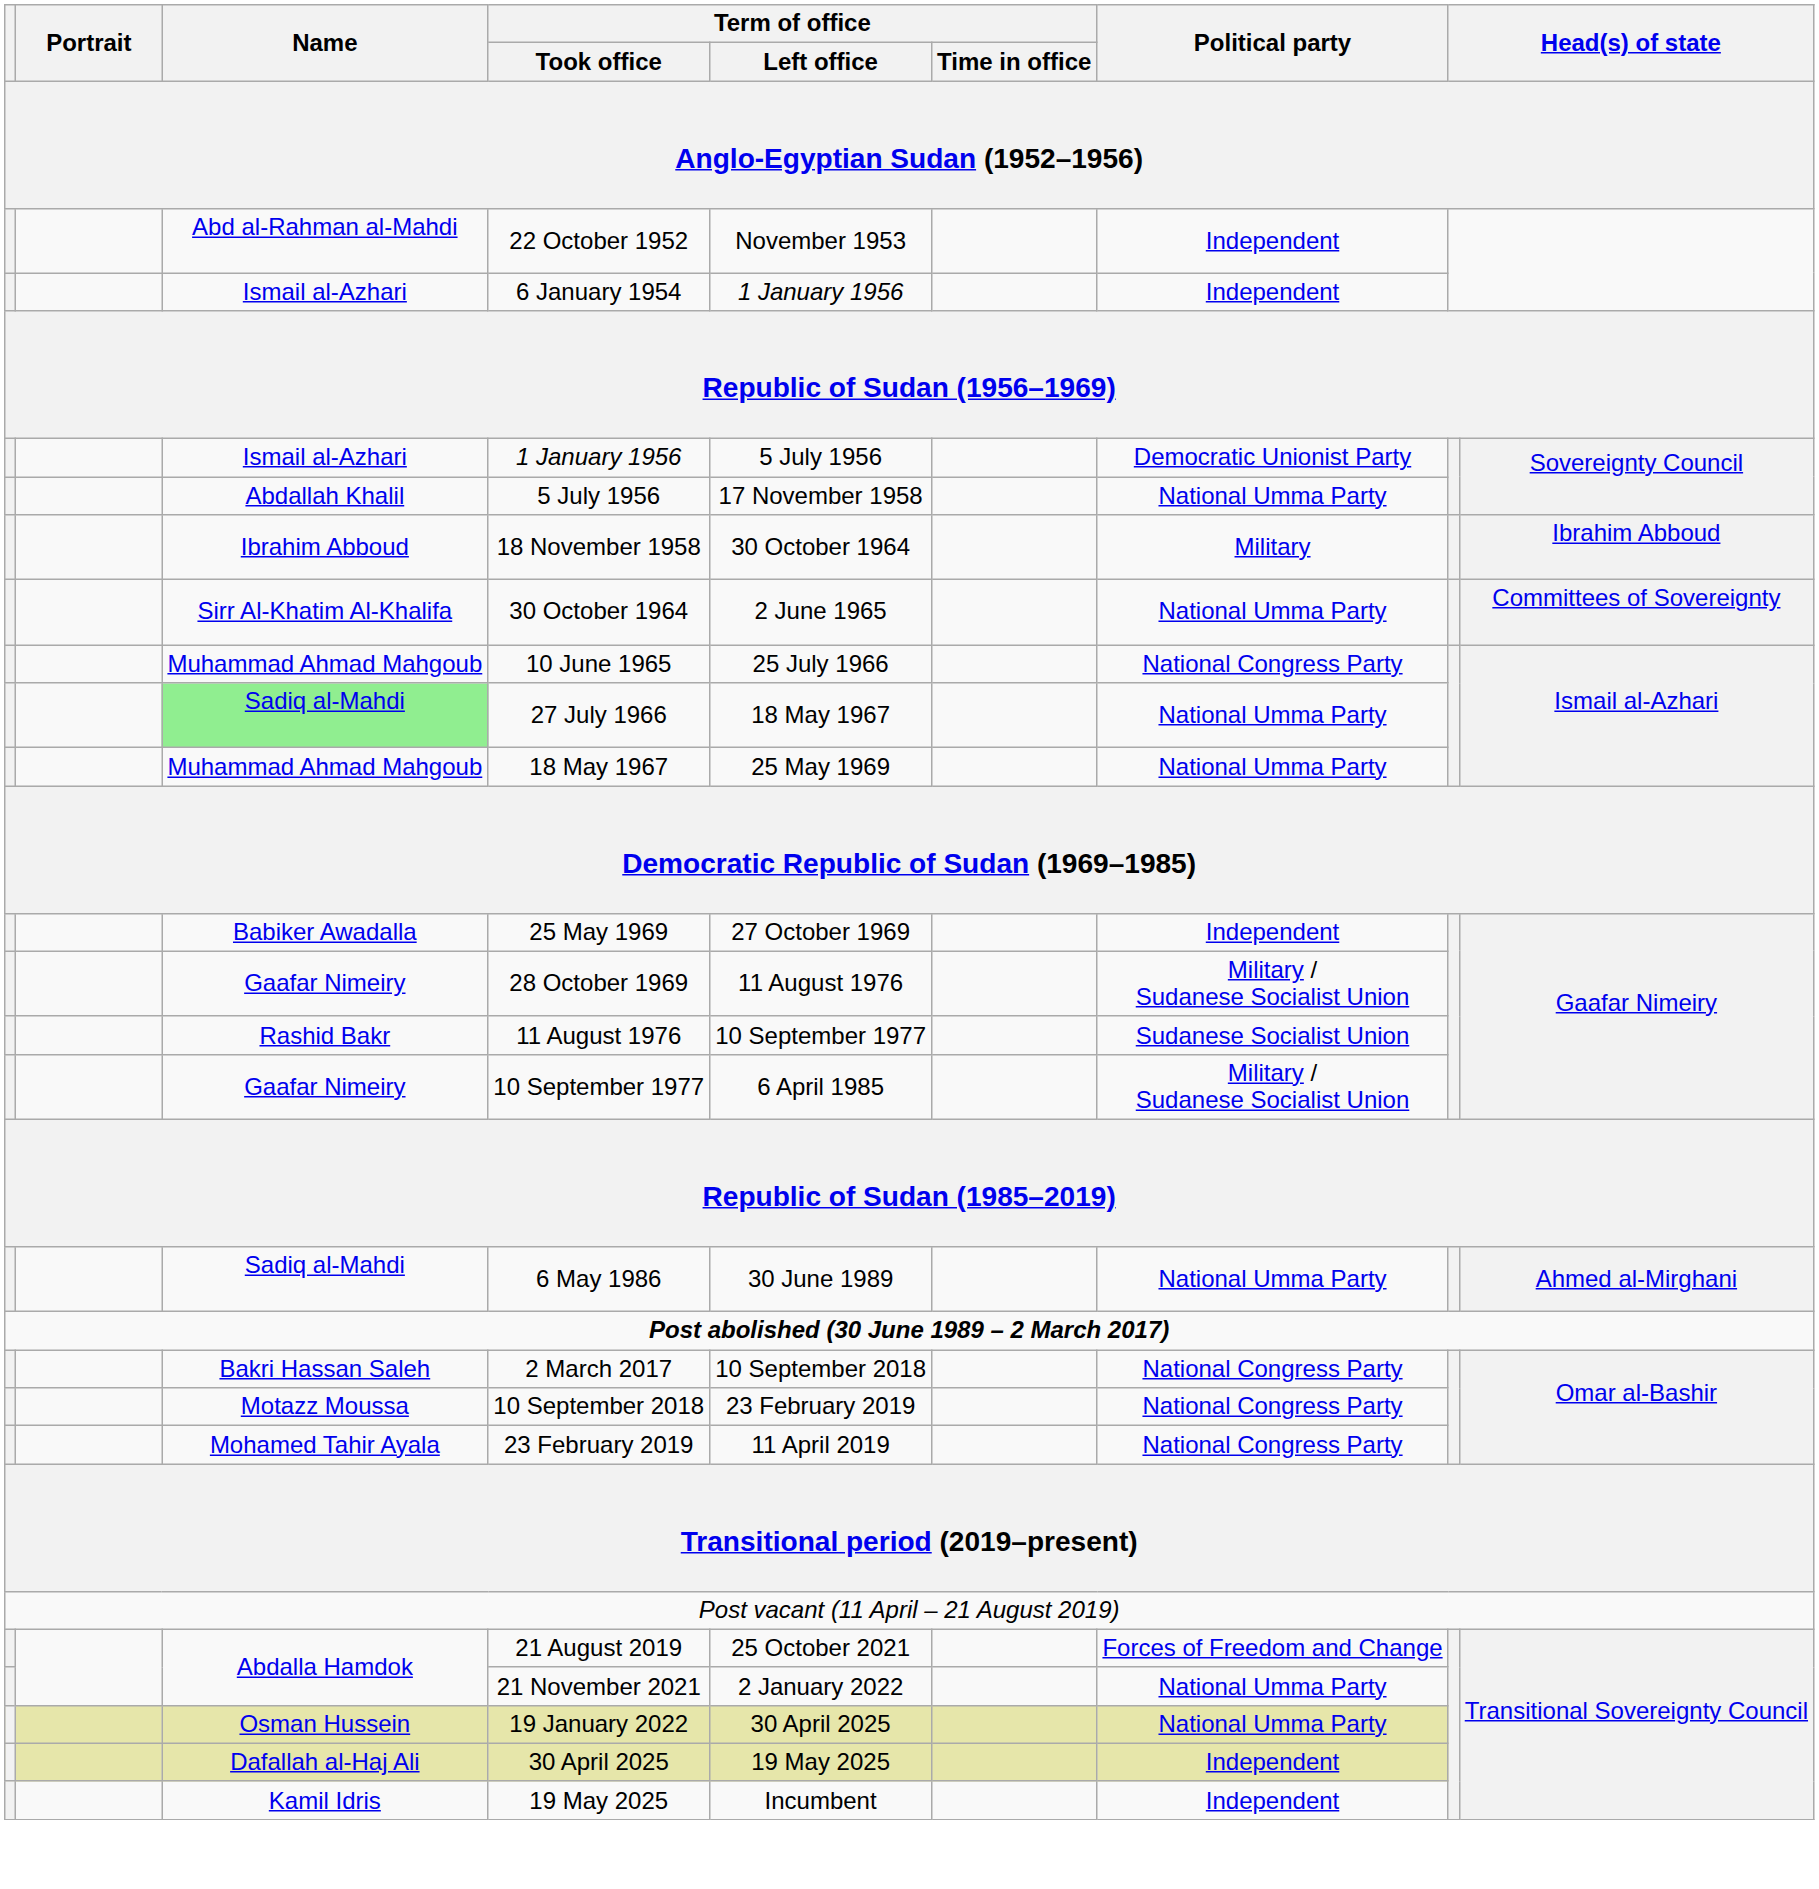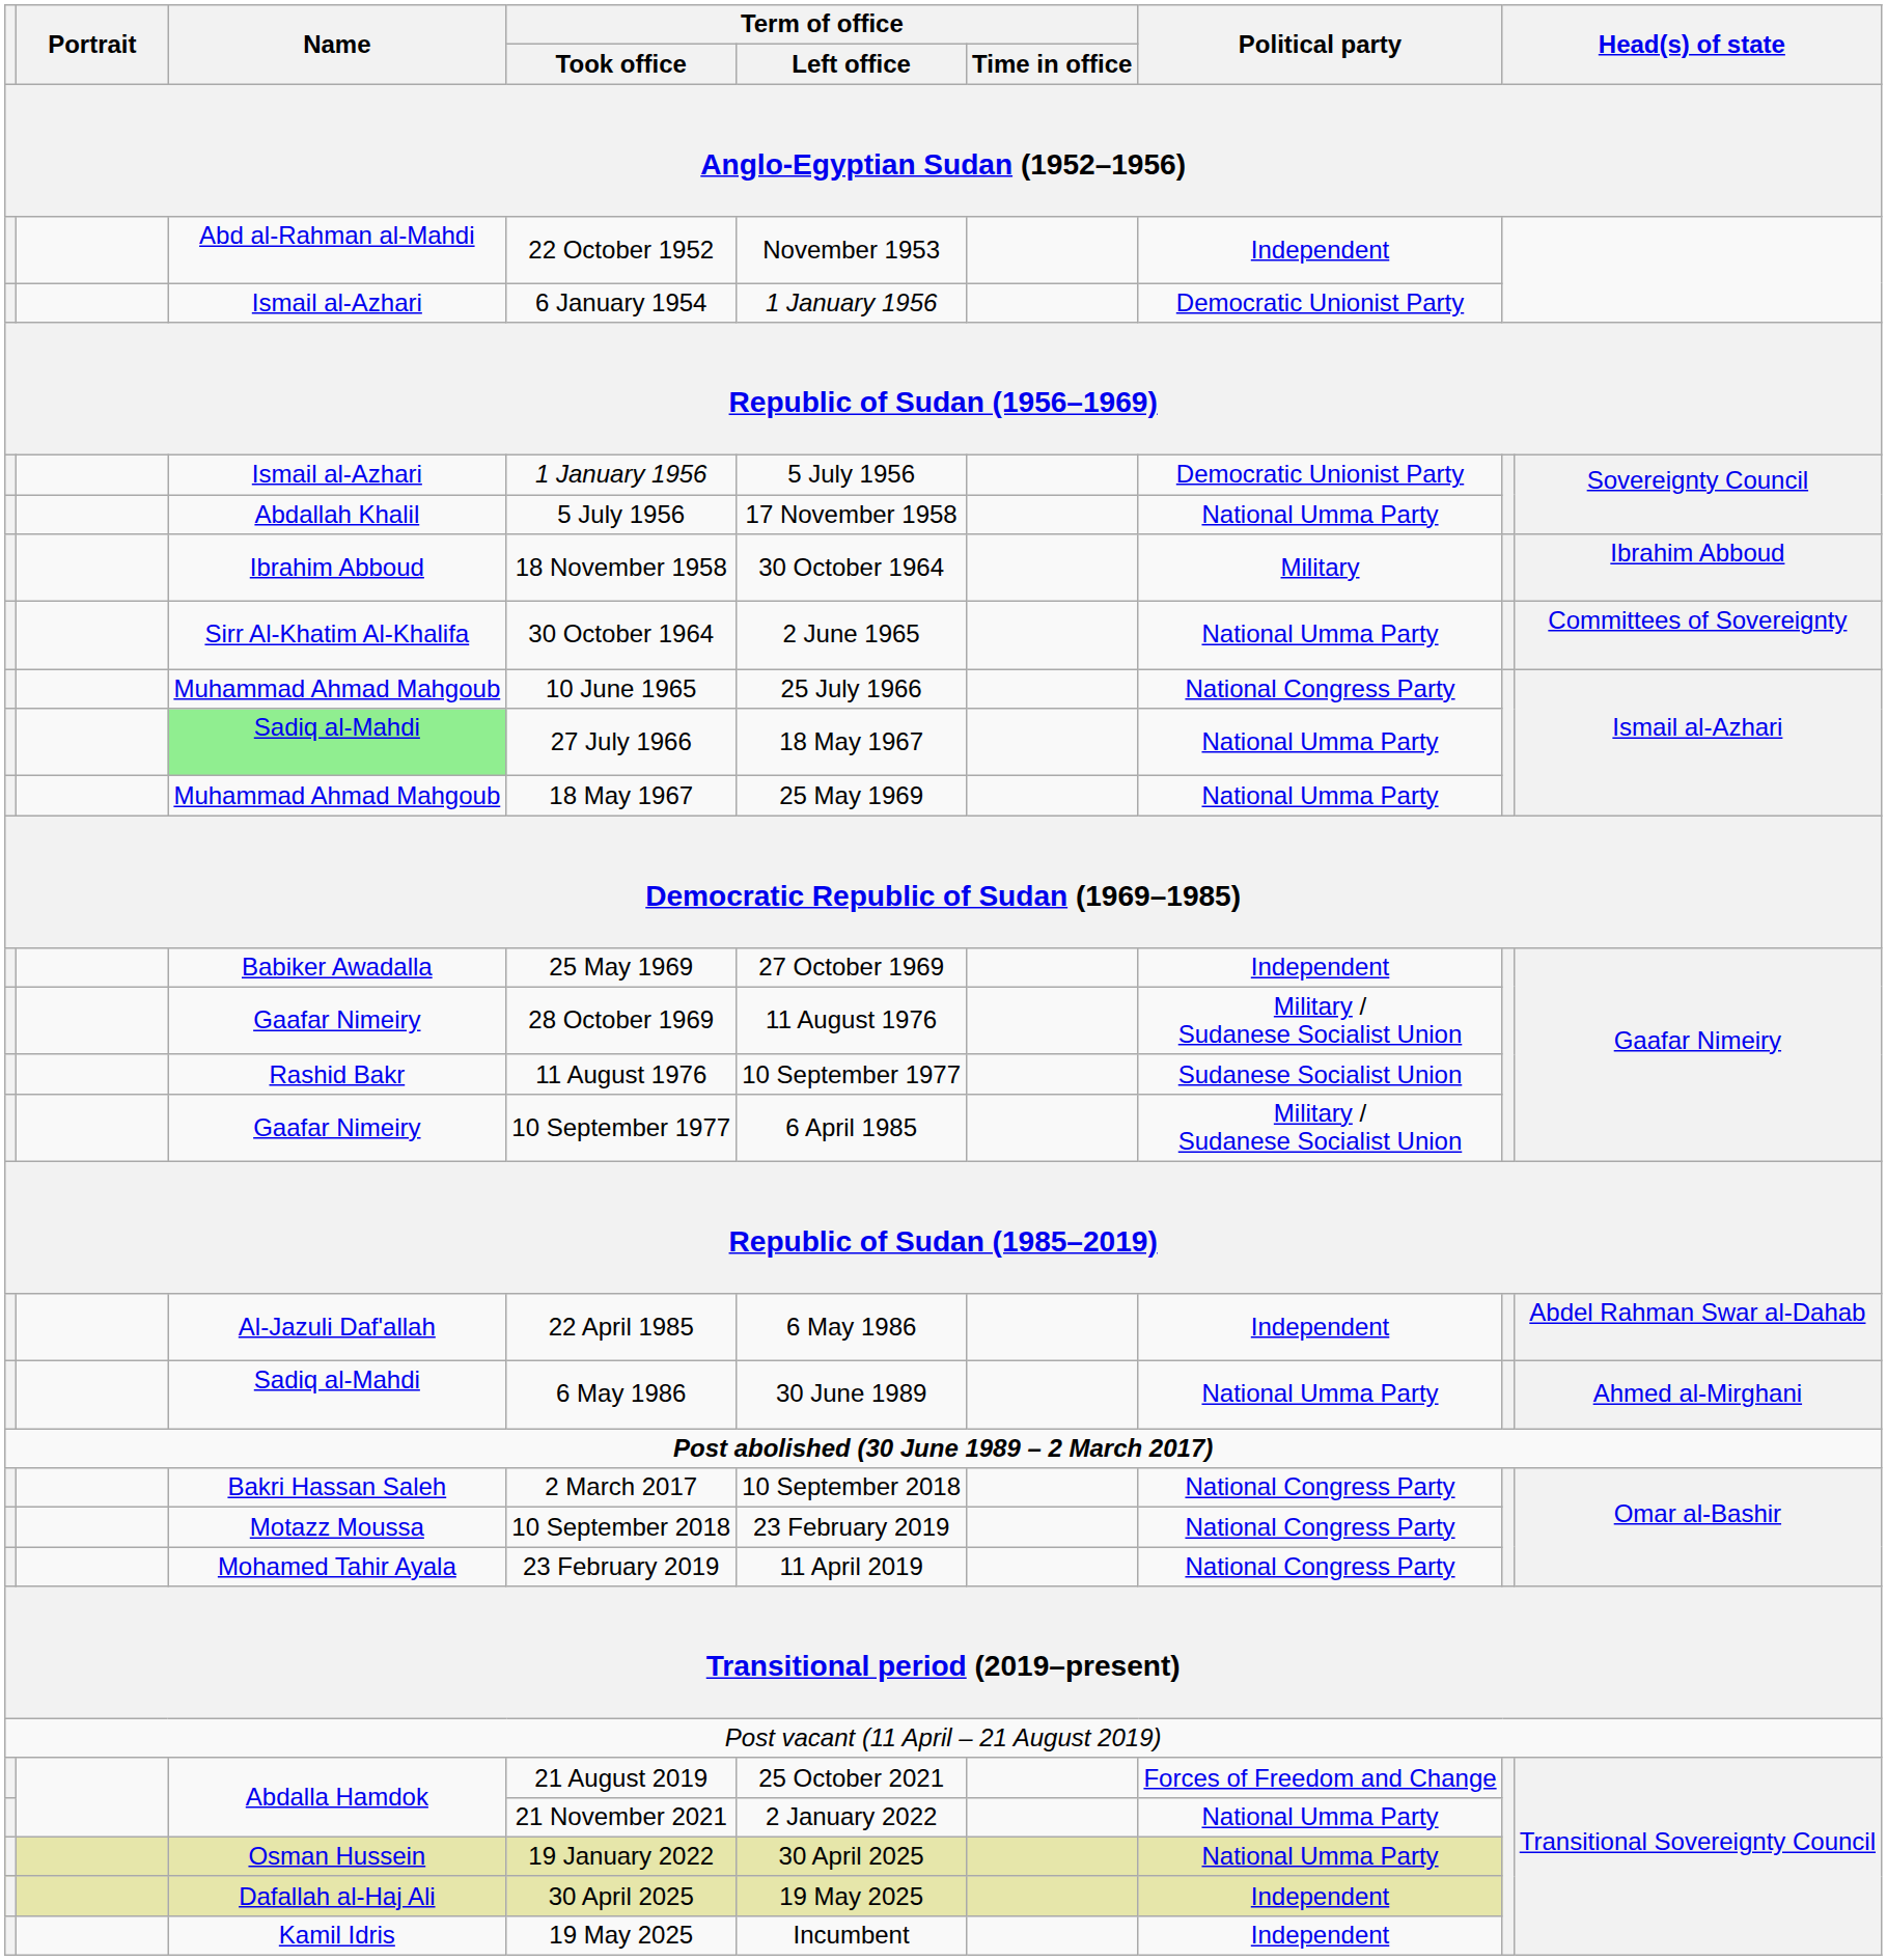6 January 1954 | Political party: Independent -> Democratic Unionist Party
+ row: Al-Jazuli Daf'allah | 22 April 1985 | 6 May 1986 | Independent | Abdel Rahman Swar al-Dahab
